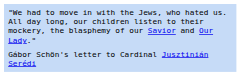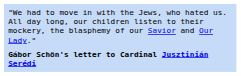row 2 | column 1: normal -> bold
